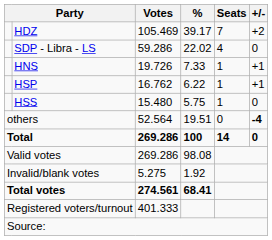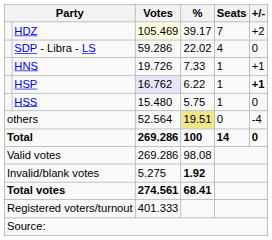HDZ | Votes: no background -> lightyellow background
HSP | Votes: no background -> lavender background
HSP | +/-: normal -> bold
others | %: no background -> khaki background
others | +/-: bold -> normal
Invalid/blank votes | %: normal -> bold
